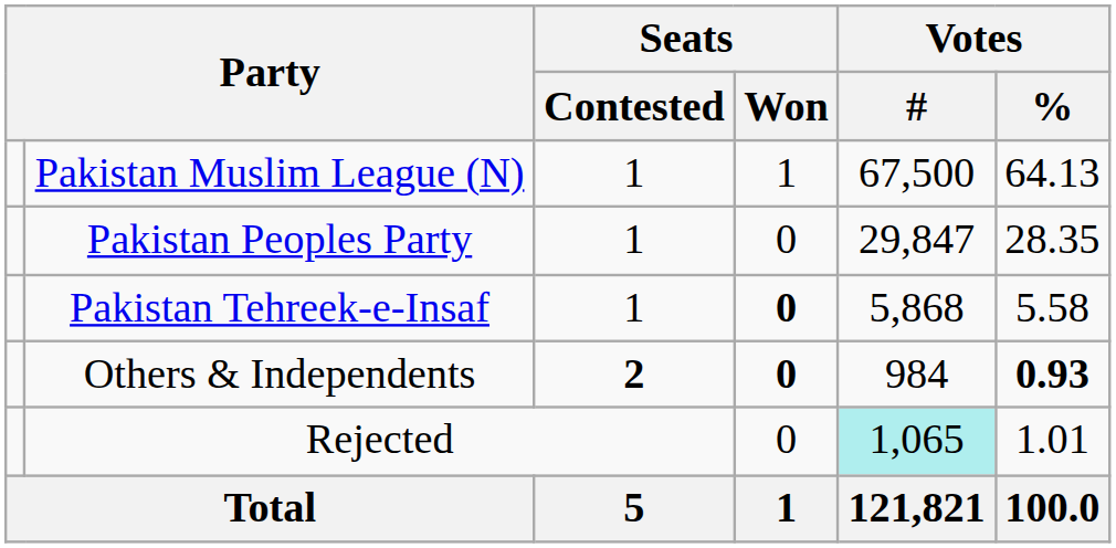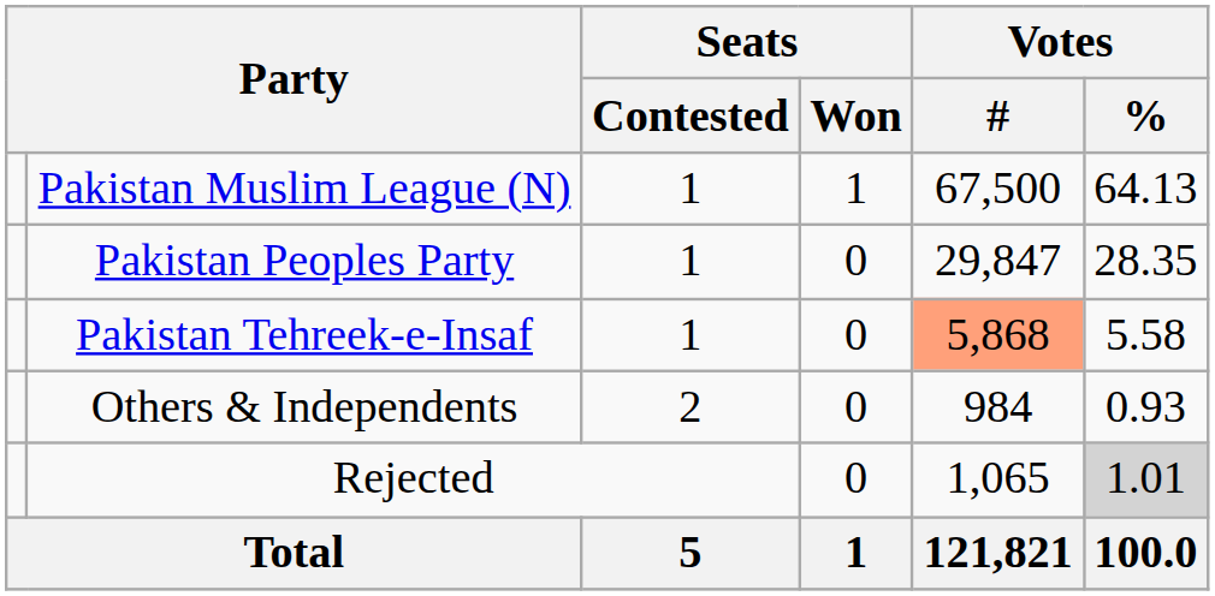Pakistan Tehreek-e-Insaf | Seats / Won: bold -> normal
Pakistan Tehreek-e-Insaf | Votes / #: no background -> lightsalmon background
Others & Independents | Seats / Contested: bold -> normal
Others & Independents | Seats / Won: bold -> normal
Others & Independents | Votes / %: bold -> normal
Rejected | Votes / #: paleturquoise background -> no background
Rejected | Votes / %: no background -> lightgrey background
